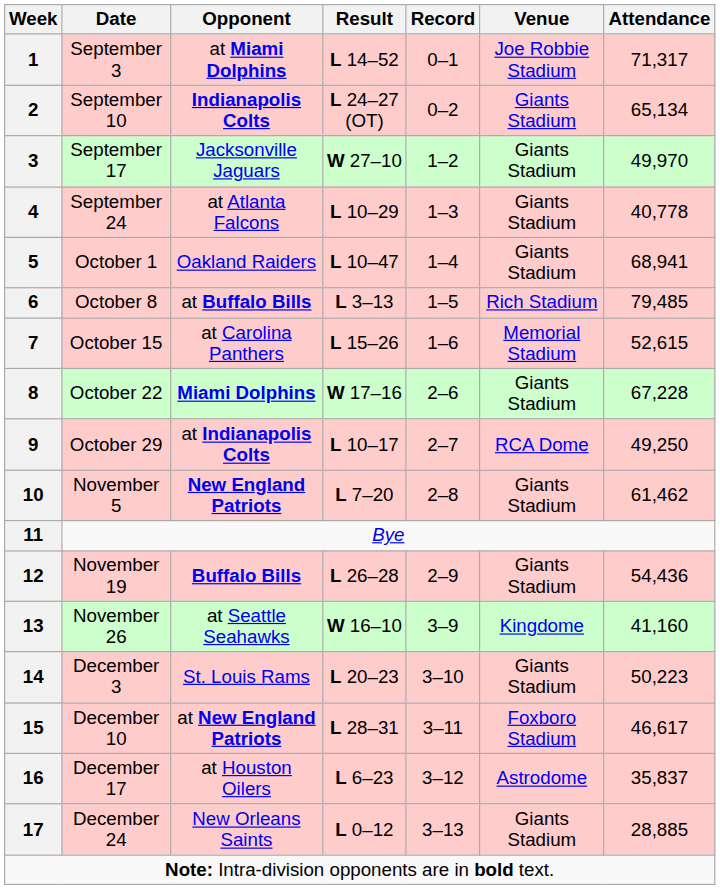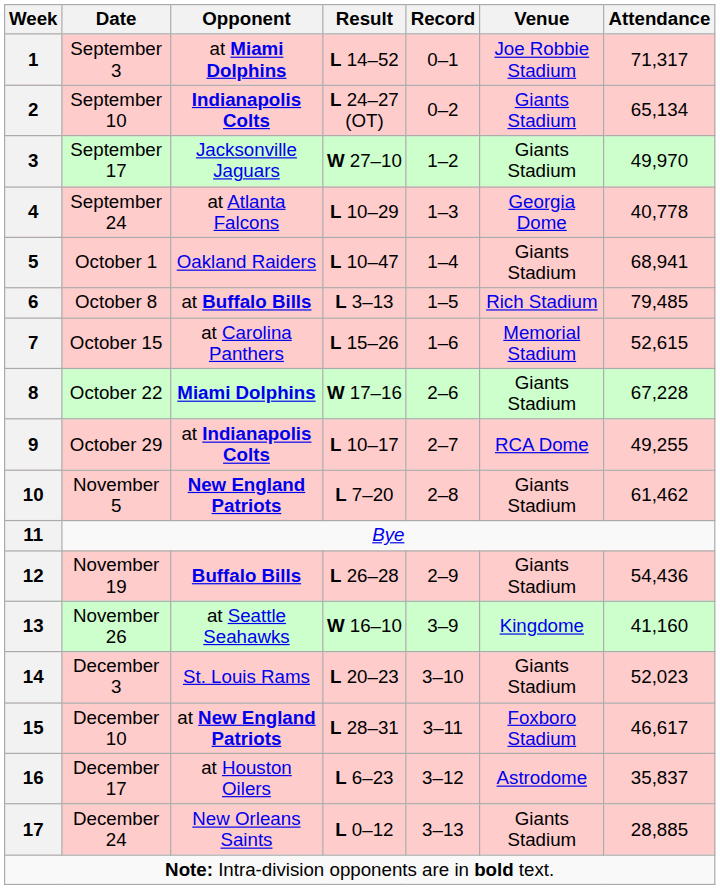4 | Venue: Giants Stadium -> Georgia Dome
9 | Attendance: 49,250 -> 49,255
14 | Attendance: 50,223 -> 52,023
